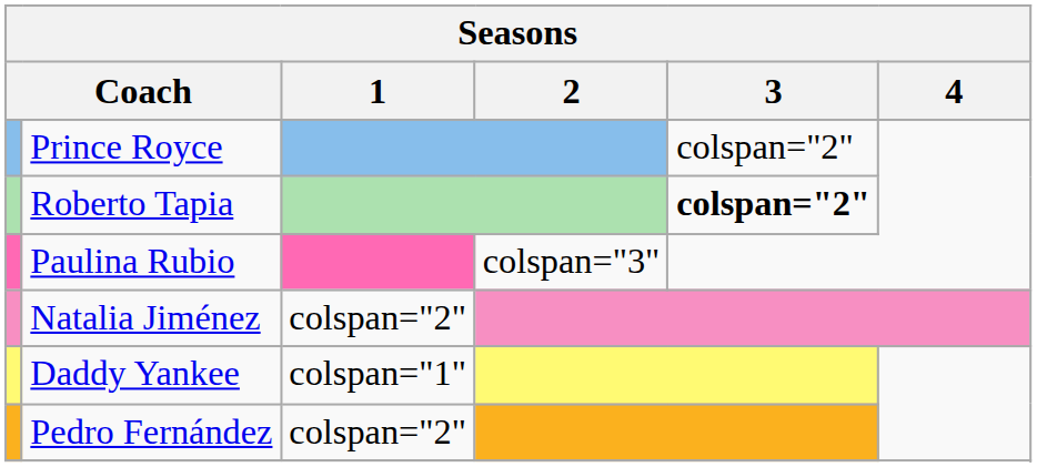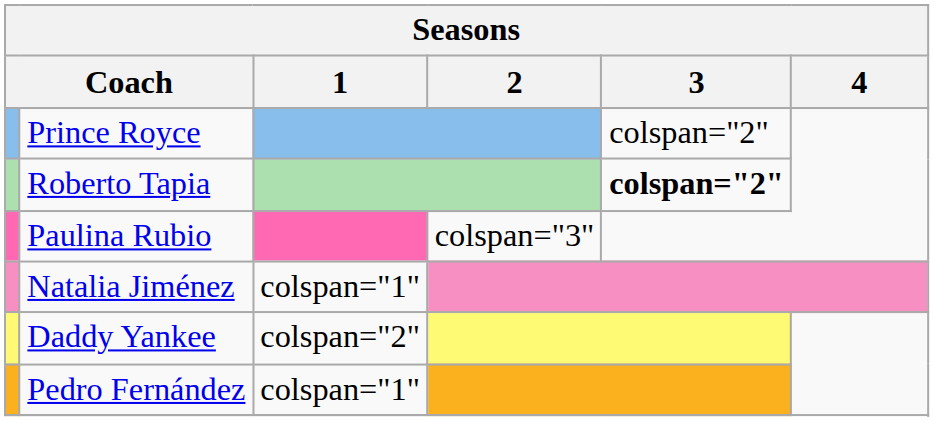Natalia Jiménez | 1: colspan="2" -> colspan="1"
Daddy Yankee | 1: colspan="1" -> colspan="2"
Pedro Fernández | 1: colspan="2" -> colspan="1"
